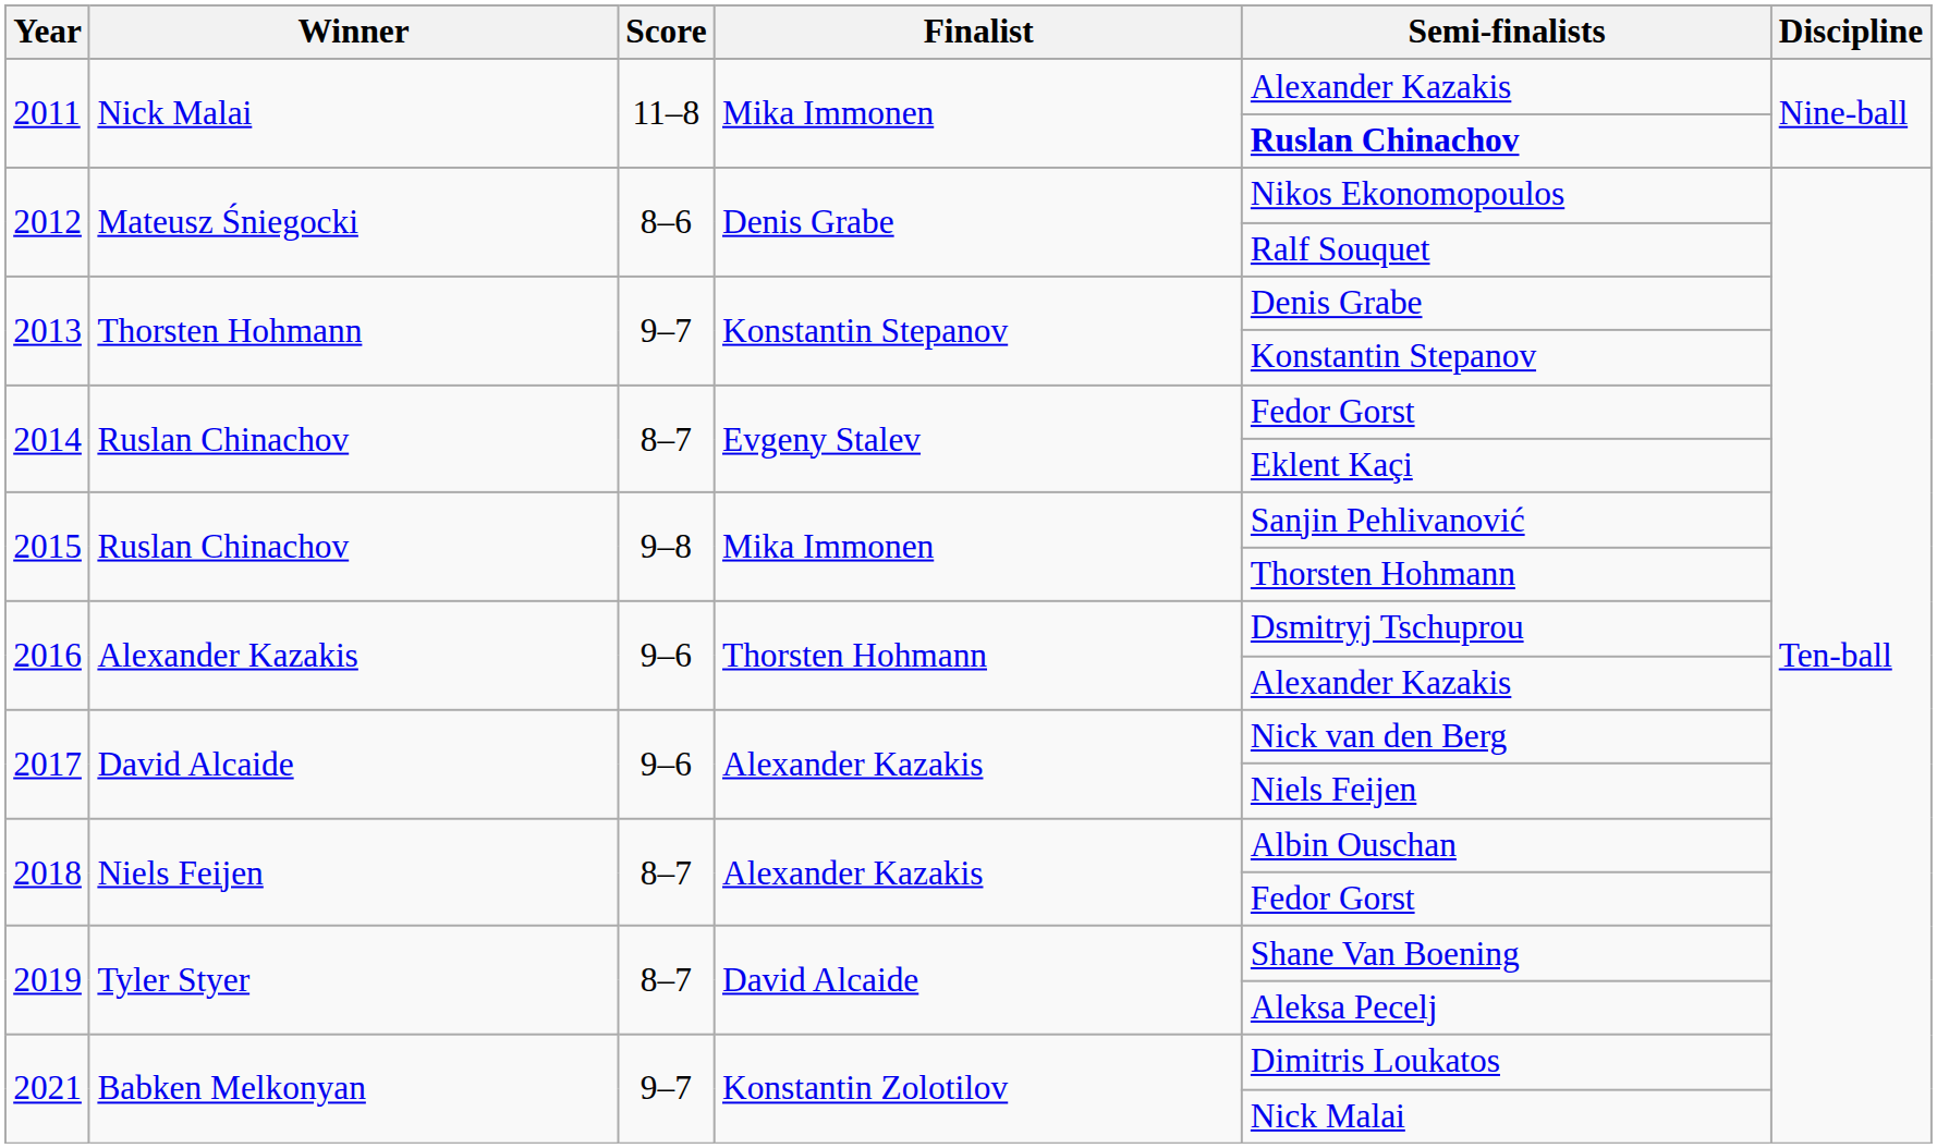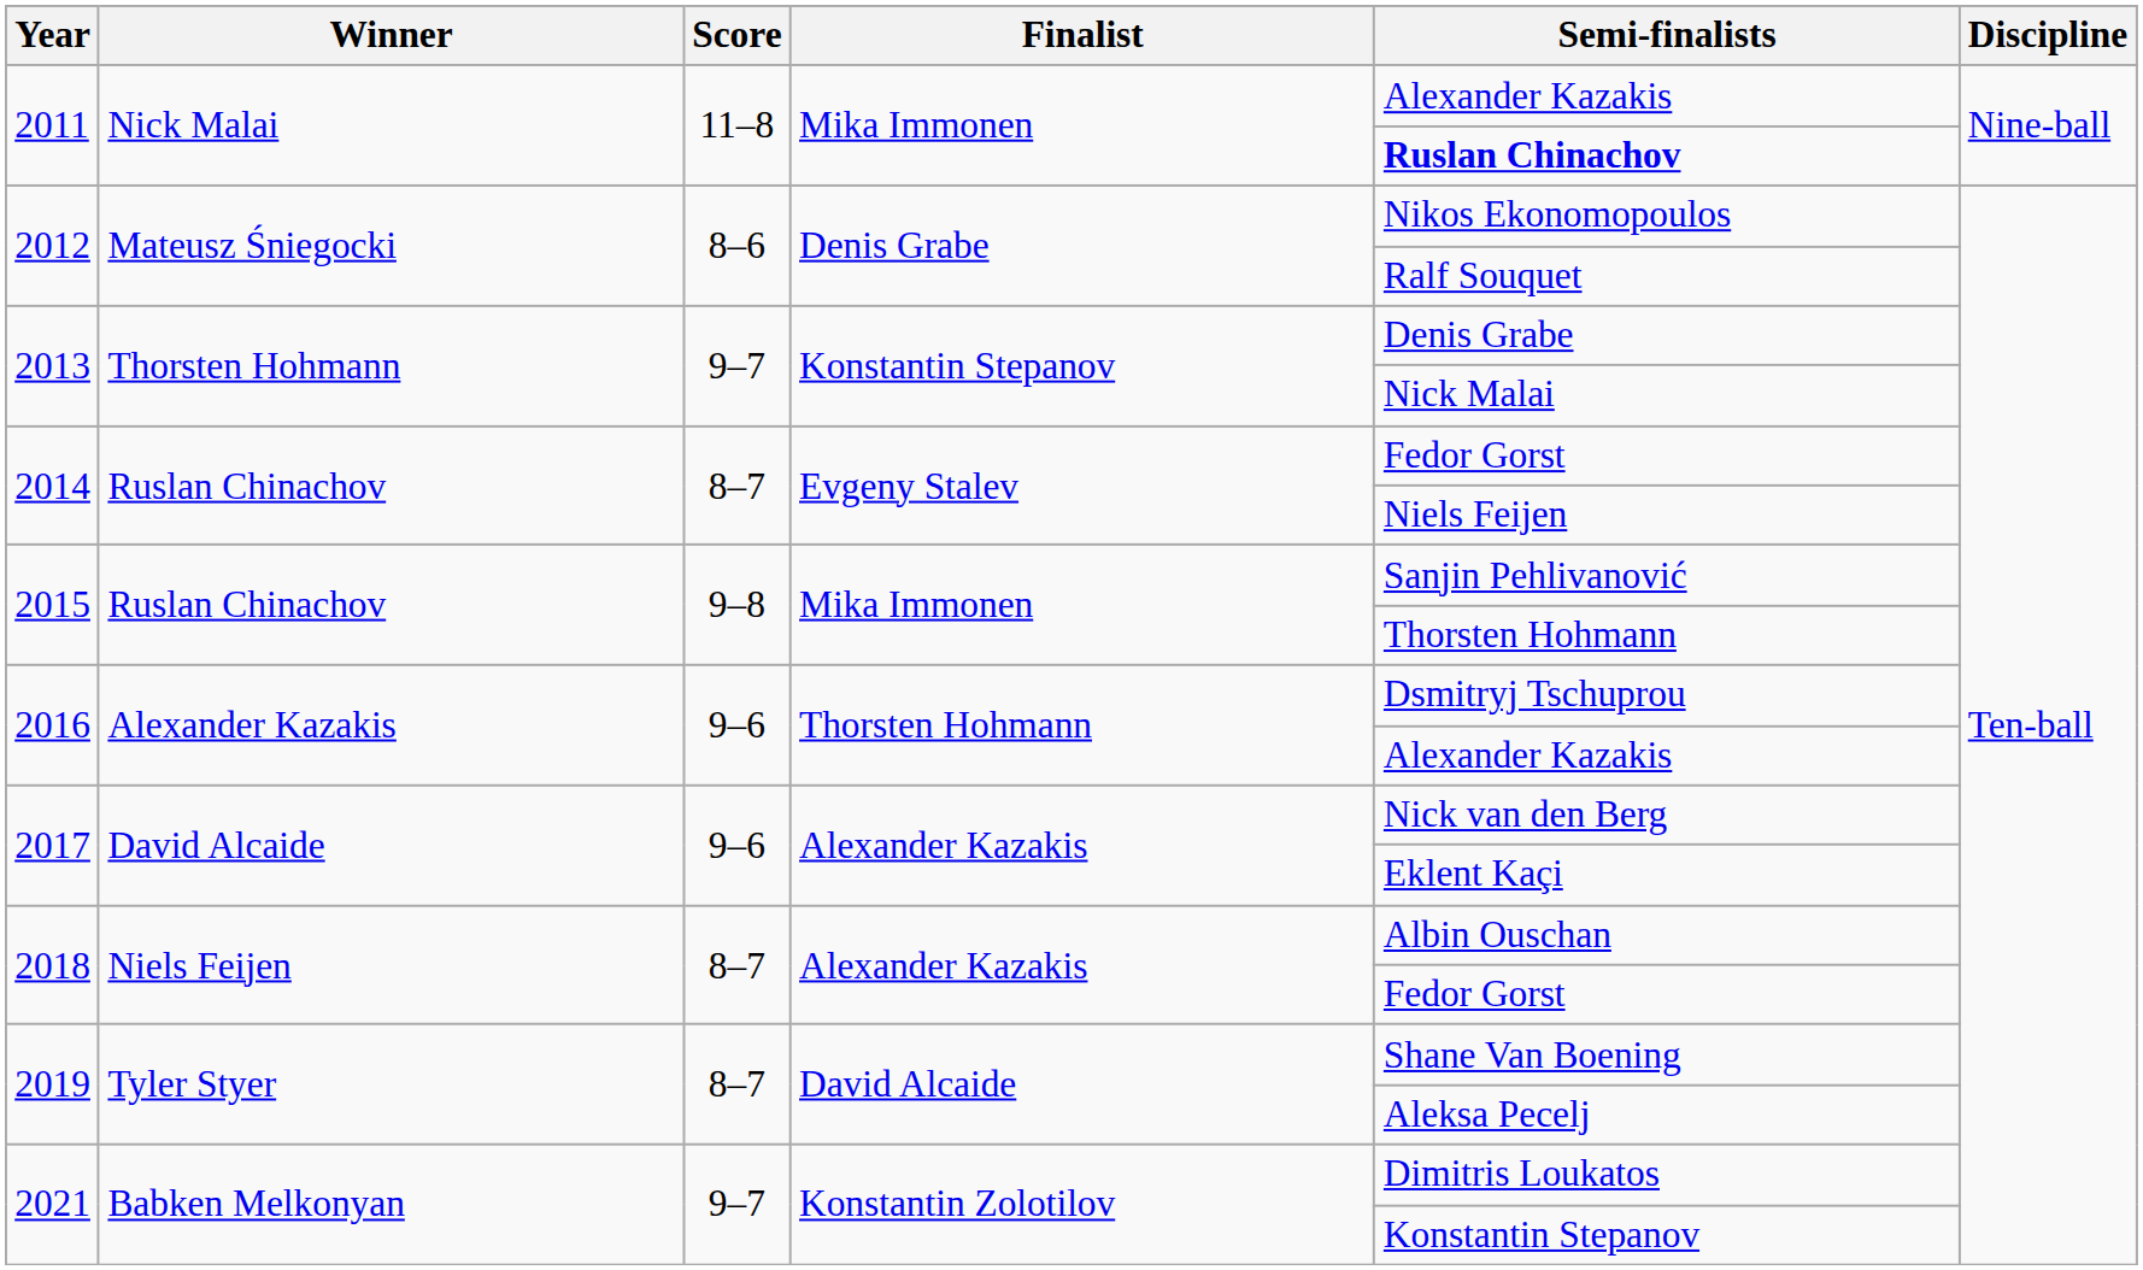row 7 | Semi-finalists: Konstantin Stepanov -> Nick Malai
row 9 | Semi-finalists: Eklent Kaçi -> Niels Feijen
row 15 | Semi-finalists: Niels Feijen -> Eklent Kaçi
row 21 | Semi-finalists: Nick Malai -> Konstantin Stepanov
